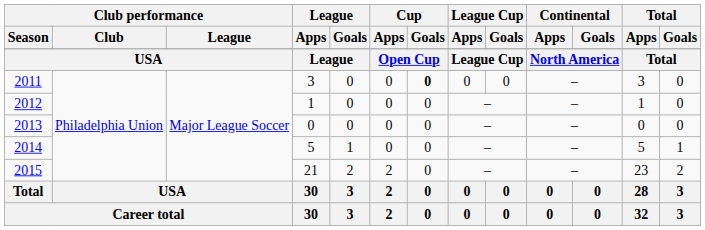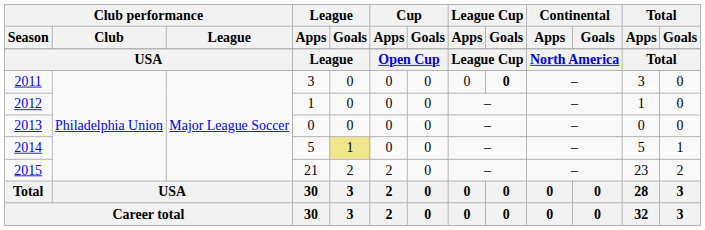2011 | Cup / Goals: bold -> normal
2011 | League Cup / Goals: normal -> bold
2014 | League / Goals: no background -> khaki background
